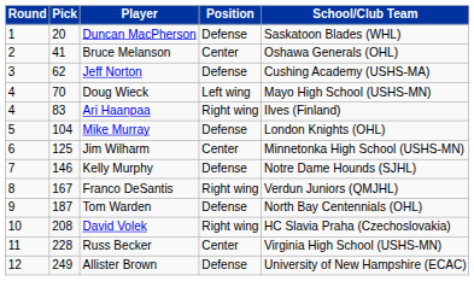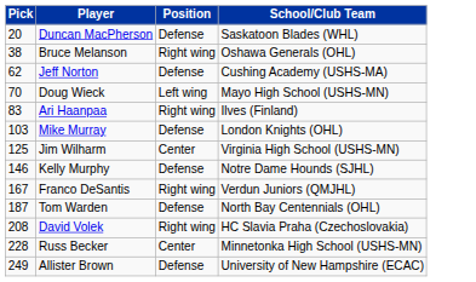- column: Round | 1 | 2 | 3 | 4 | 4 | 5 | 6 | 7 | 8 | 9 | 10 | 11 | 12
Bruce Melanson | Pick: 41 -> 38
Bruce Melanson | Position: Center -> Right wing
Mike Murray | Pick: 104 -> 103
Jim Wilharm | School/Club Team: Minnetonka High School (USHS-MN) -> Virginia High School (USHS-MN)
Russ Becker | School/Club Team: Virginia High School (USHS-MN) -> Minnetonka High School (USHS-MN)
